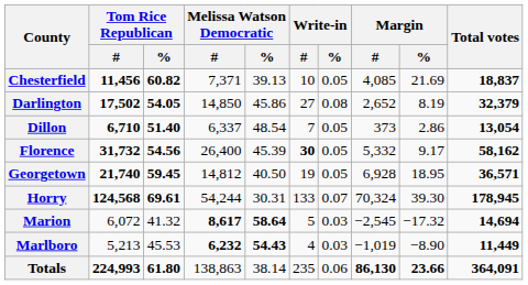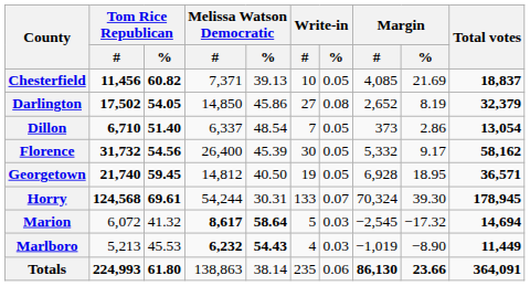Florence | Write-in / #: bold -> normal
